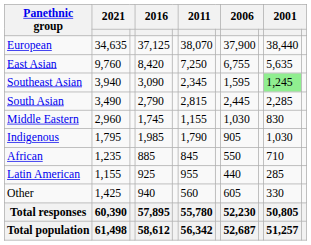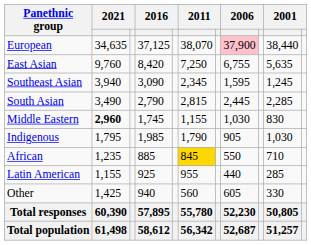European | column 8: no background -> pink background
Southeast Asian | column 10: lightgreen background -> no background
Middle Eastern | column 2: normal -> bold
African | column 6: no background -> gold background
